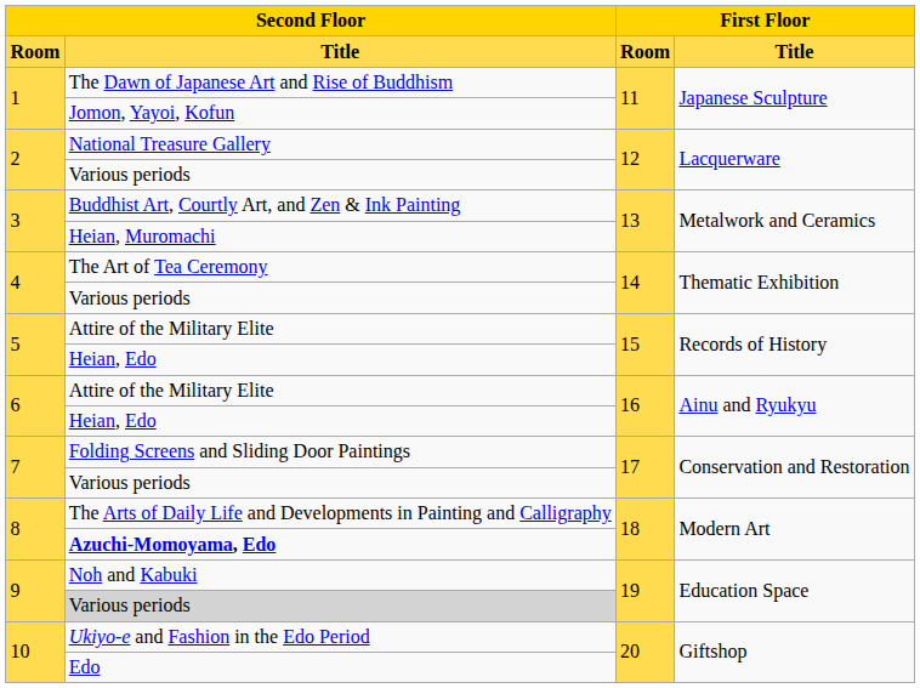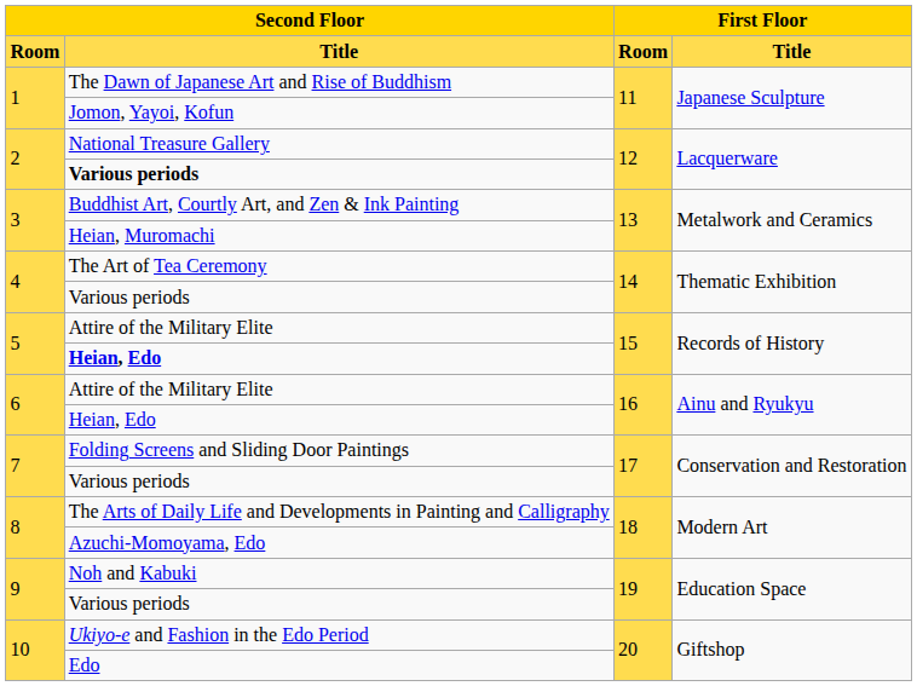2 / Various periods | Second Floor / Title: normal -> bold
5 / Heian, Edo | Second Floor / Title: normal -> bold
Azuchi-Momoyama, Edo | Second Floor / Title: bold -> normal
9 / Various periods | Second Floor / Title: lightgrey background -> no background
